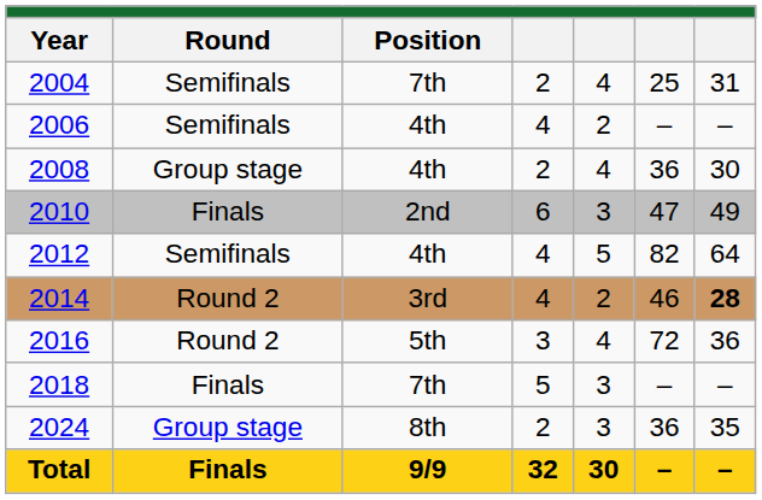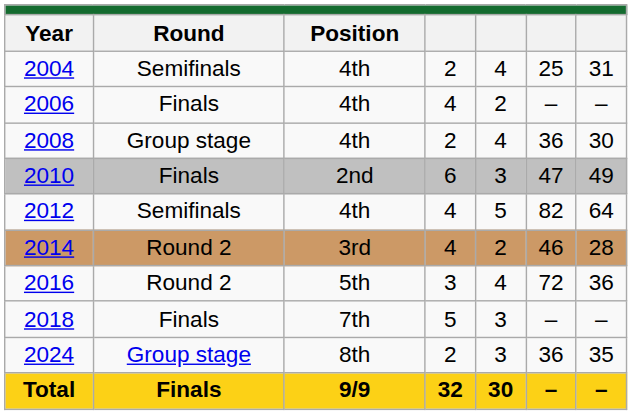2004 | Position: 7th -> 4th
2006 | Round: Semifinals -> Finals
2014 | column 7: bold -> normal
